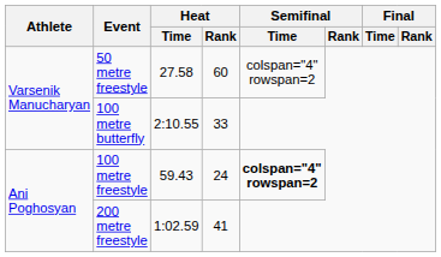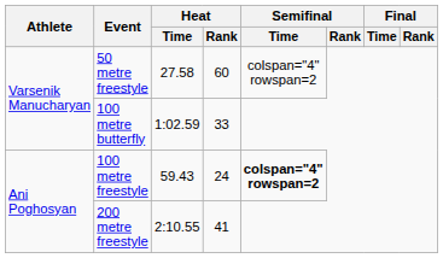100 metre butterfly | Heat / Time: 2:10.55 -> 1:02.59
200 metre freestyle | Heat / Time: 1:02.59 -> 2:10.55
